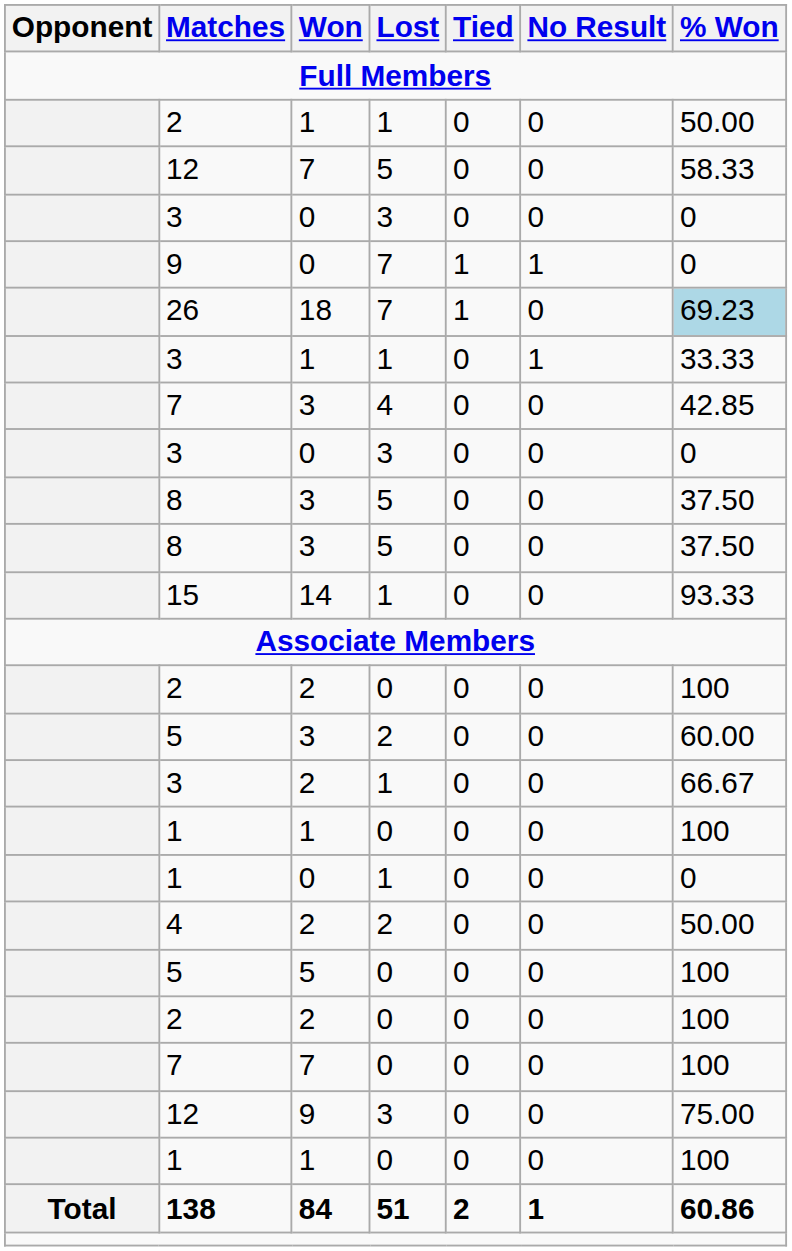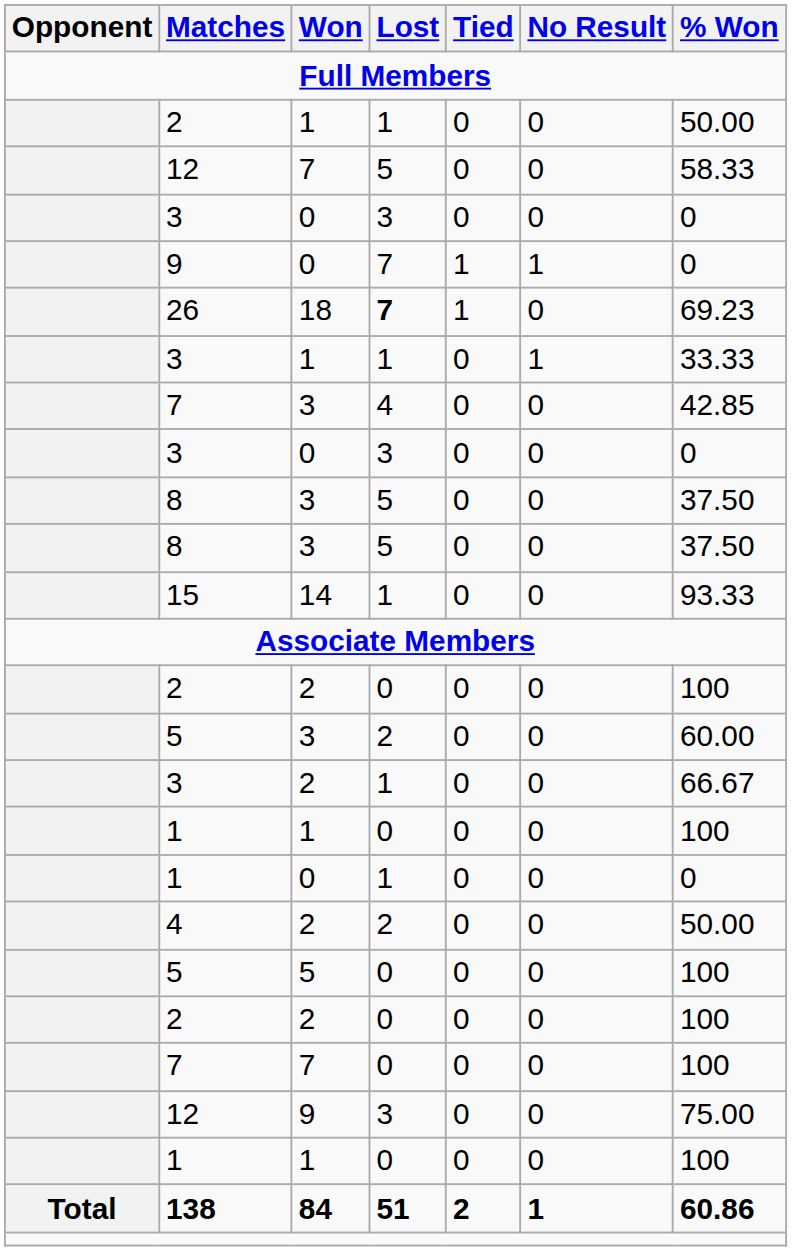26 | Lost: normal -> bold
26 | % Won: lightblue background -> no background
